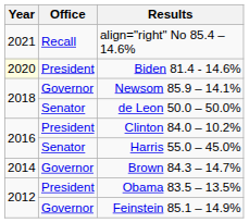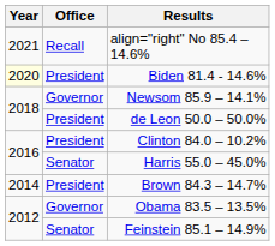de Leon 50.0 – 50.0% | Office: Senator -> President
Brown 84.3 – 14.7% | Office: Governor -> President
Obama 83.5 – 13.5% | Office: President -> Governor
Feinstein 85.1 – 14.9% | Office: Governor -> Senator
